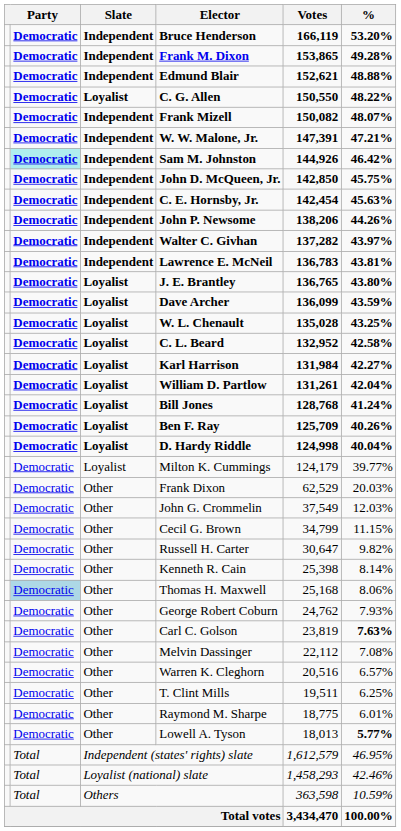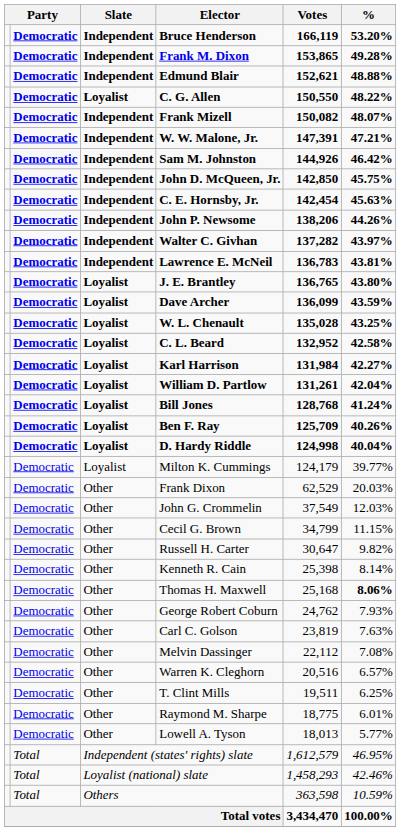Sam M. Johnston | column 2: paleturquoise background -> no background
Thomas H. Maxwell | column 2: lightblue background -> no background
Thomas H. Maxwell | %: normal -> bold
Carl C. Golson | %: bold -> normal
Lowell A. Tyson | %: bold -> normal
